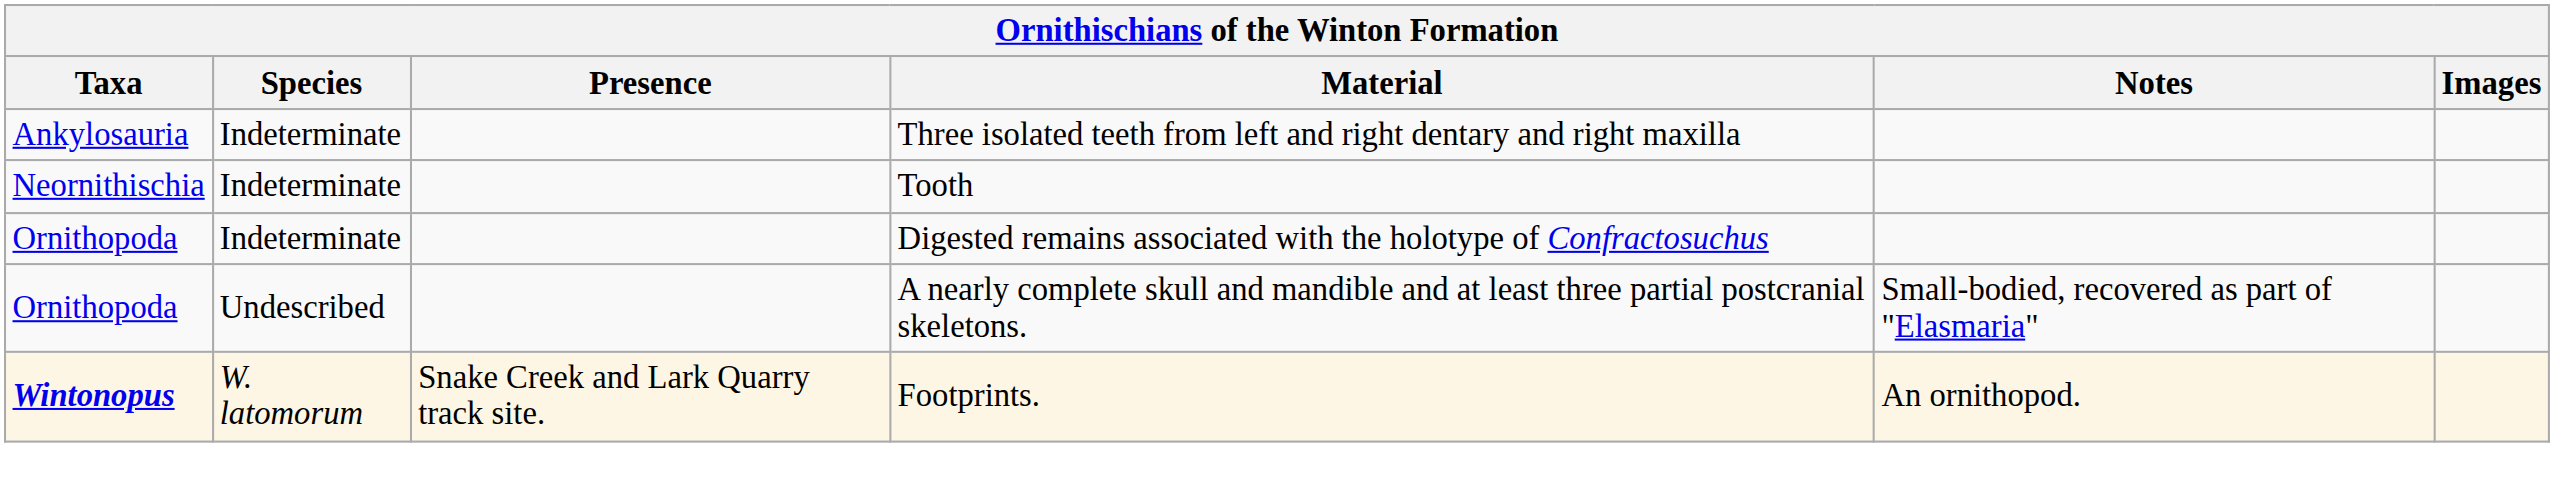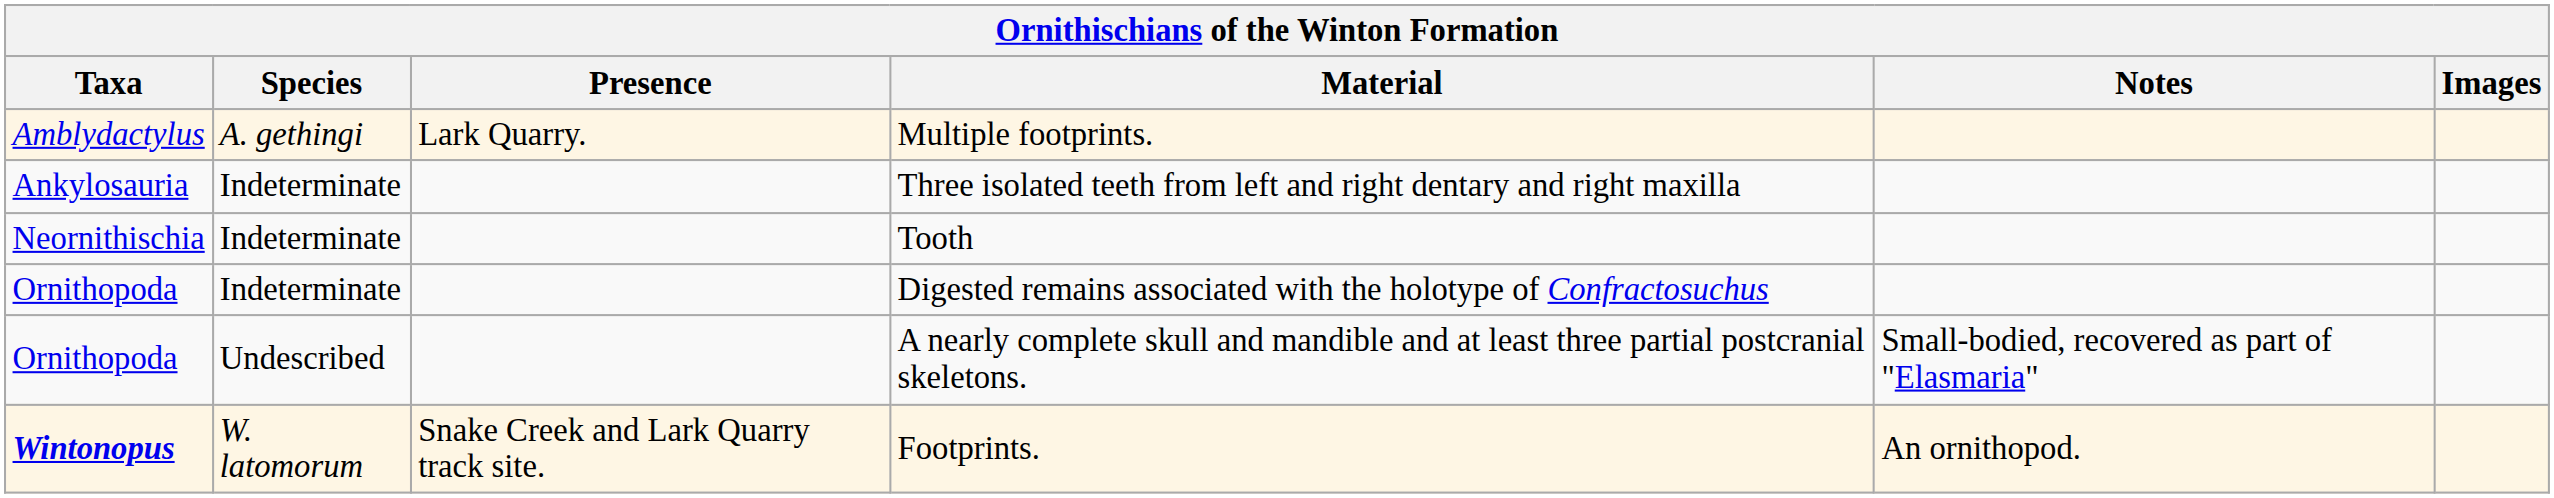+ row: Amblydactylus | A. gethingi | Lark Quarry. | Multiple footprints.
